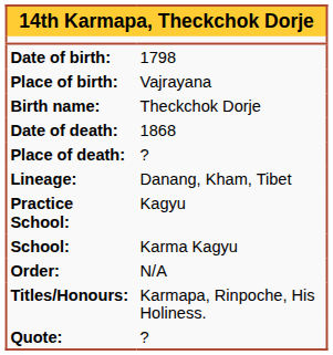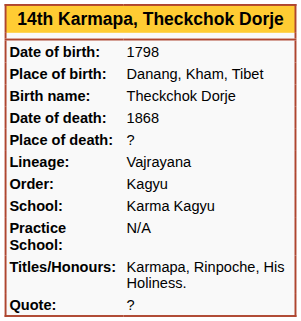row 3 | column 2: Vajrayana -> Danang, Kham, Tibet
row 7 | column 2: Danang, Kham, Tibet -> Vajrayana
row 8 | column 1: Practice School: -> Order:
row 10 | column 1: Order: -> Practice School:
